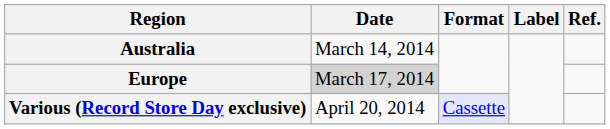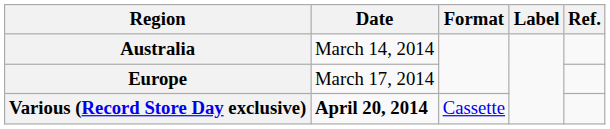Europe | Date: lightgrey background -> no background
Various (Record Store Day exclusive) | Date: normal -> bold
Various (Record Store Day exclusive) | Format: lavender background -> no background
